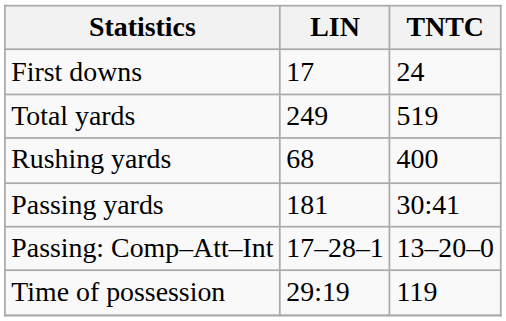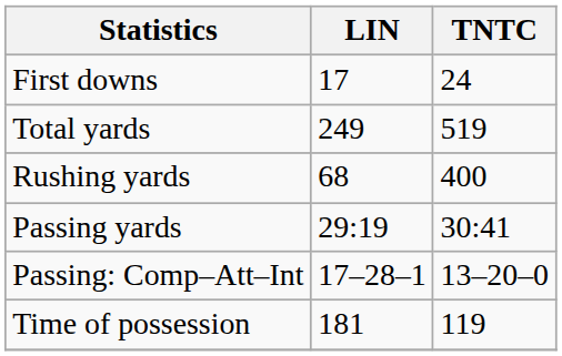Passing yards | LIN: 181 -> 29:19
Time of possession | LIN: 29:19 -> 181
